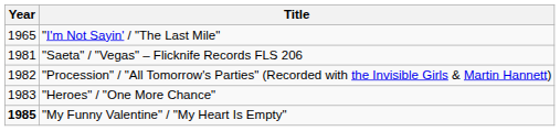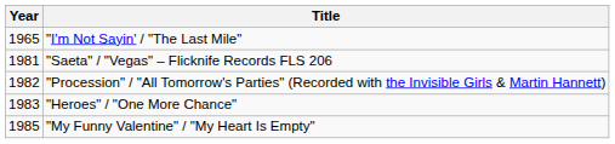"My Funny Valentine" / "My Heart Is Empty" | Year: bold -> normal
